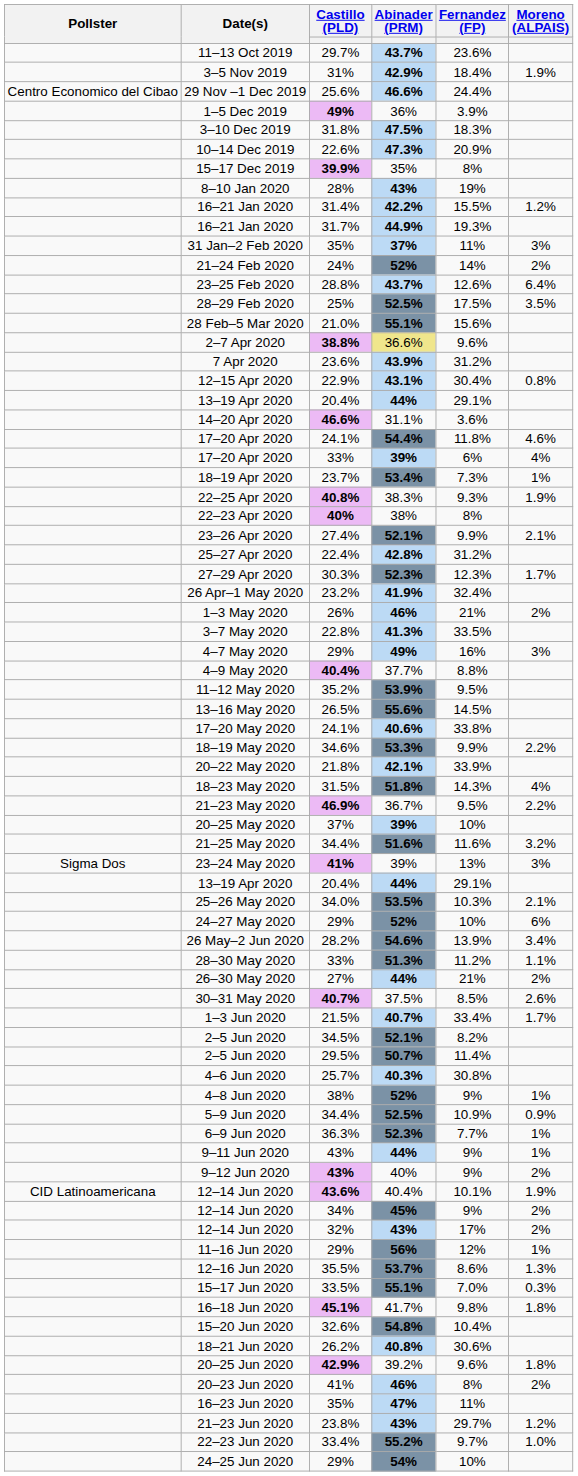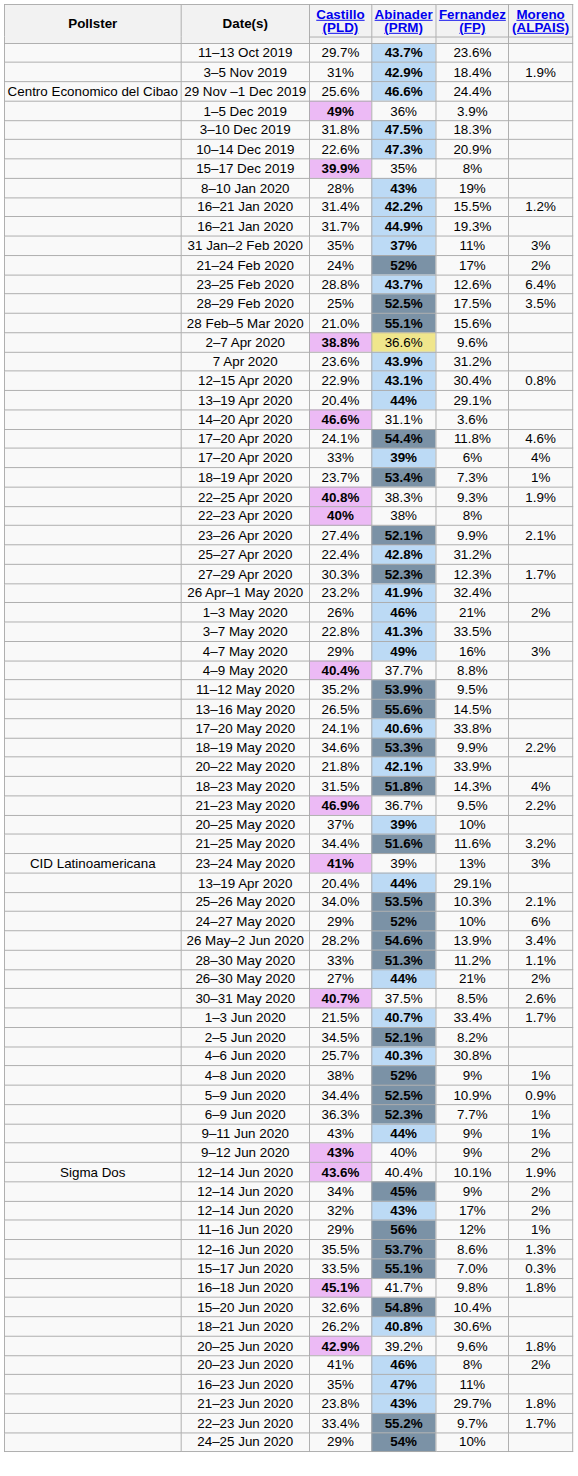21–24 Feb 2020 | Fernandez (FP): 14% -> 17%
23–24 May 2020 | Pollster: Sigma Dos -> CID Latinoamericana
- row: 2–5 Jun 2020 | 29.5% | 50.7% | 11.4%
12–14 Jun 2020 / 43.6% | Pollster: CID Latinoamericana -> Sigma Dos
21–23 Jun 2020 | Moreno (ALPAIS): 1.2% -> 1.8%
22–23 Jun 2020 | Moreno (ALPAIS): 1.0% -> 1.7%
